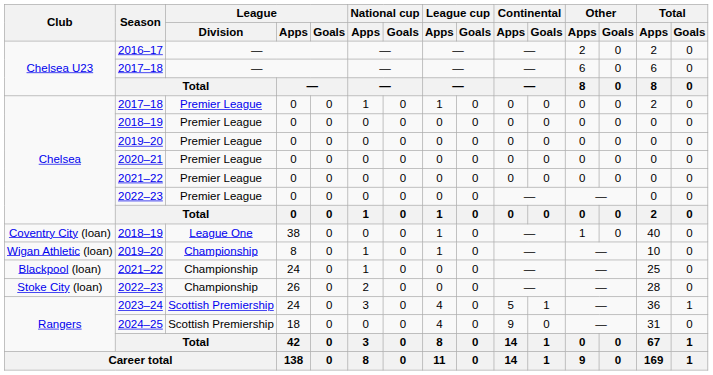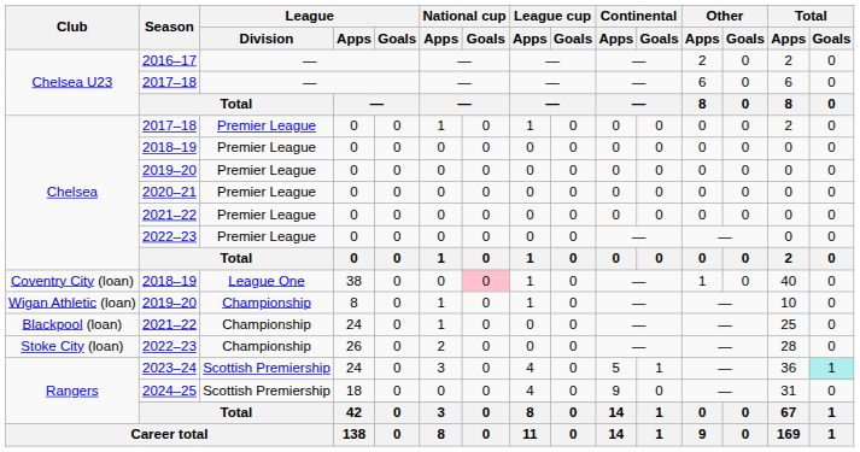Coventry City (loan) / 2018–19 | National cup / Goals: no background -> pink background
2023–24 | Total / Goals: no background -> paleturquoise background
